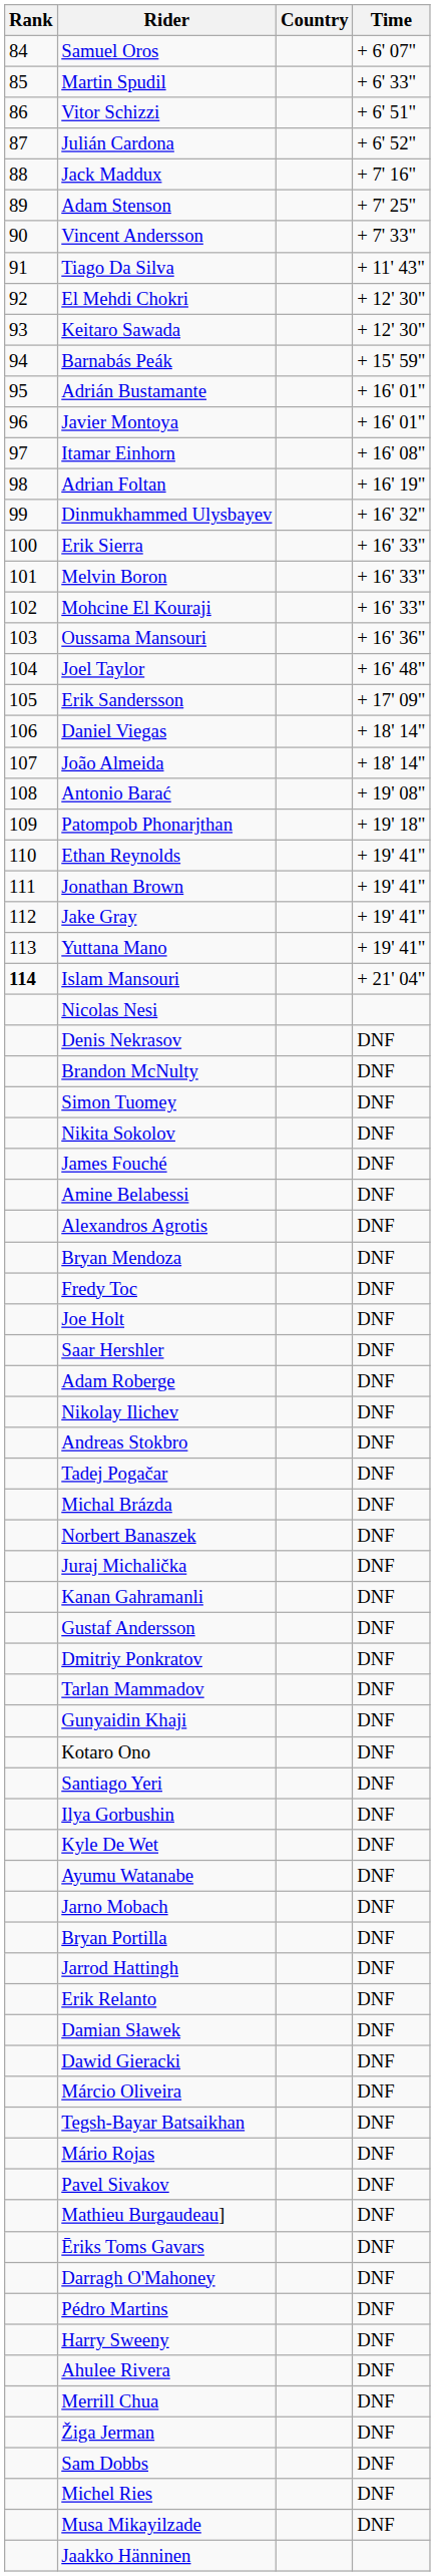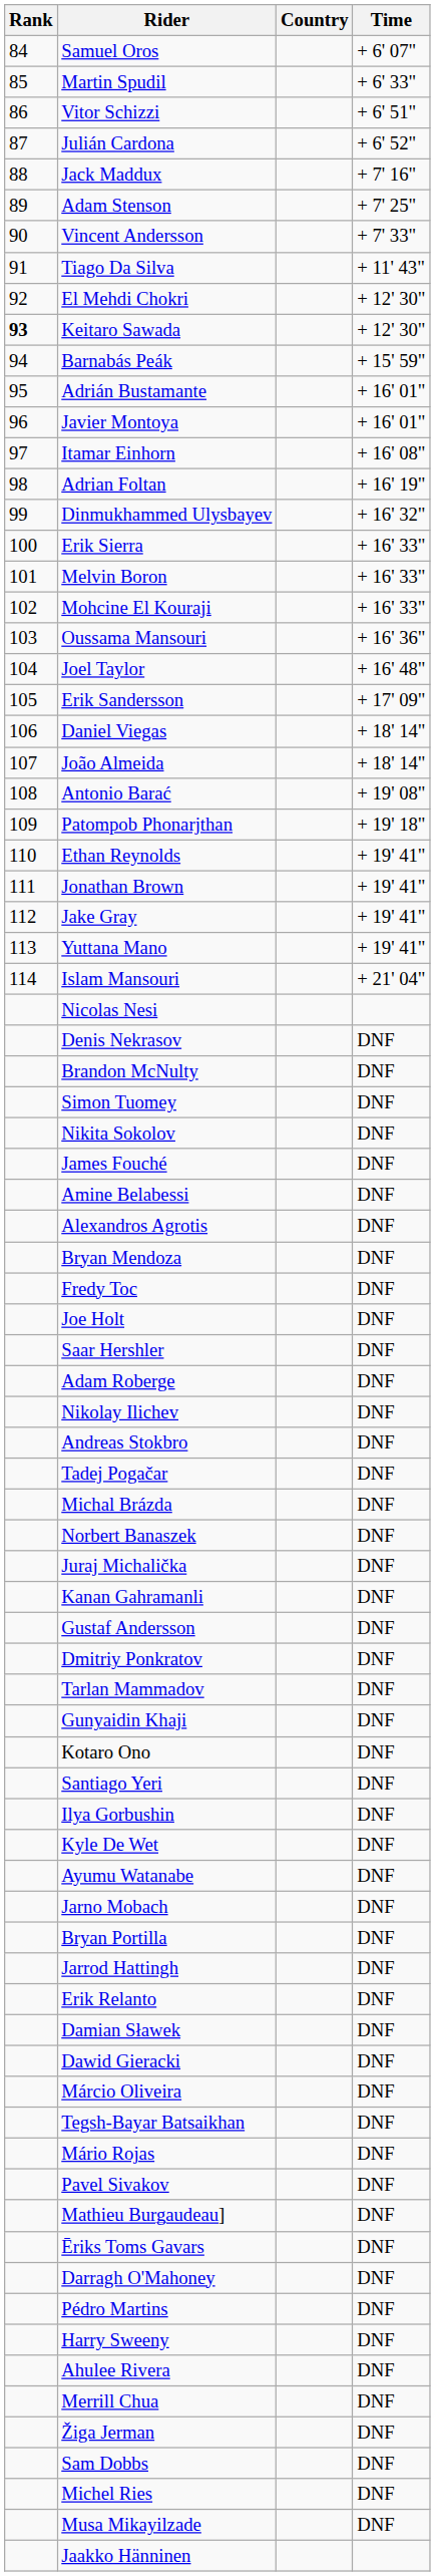Keitaro Sawada | Rank: normal -> bold
Islam Mansouri | Rank: bold -> normal
